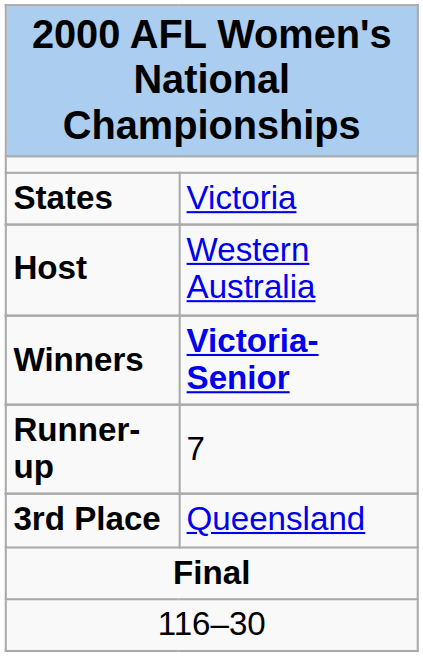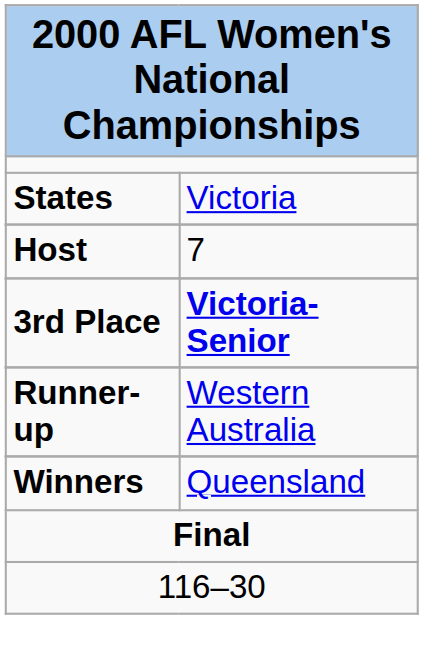row 4 | column 2: Western Australia -> 7
row 5 | column 1: Winners -> 3rd Place
row 6 | column 2: 7 -> Western Australia
row 7 | column 1: 3rd Place -> Winners
